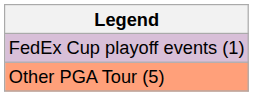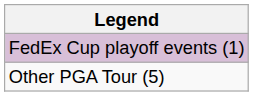row 3 | column 1: lightsalmon background -> no background
